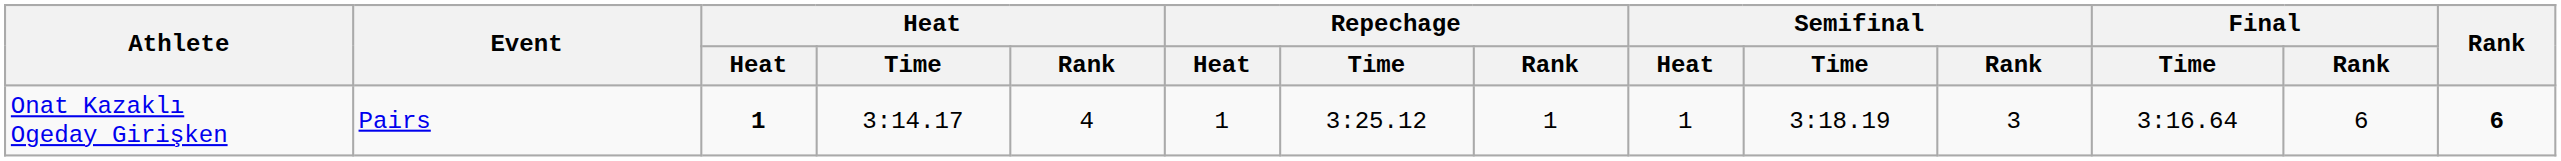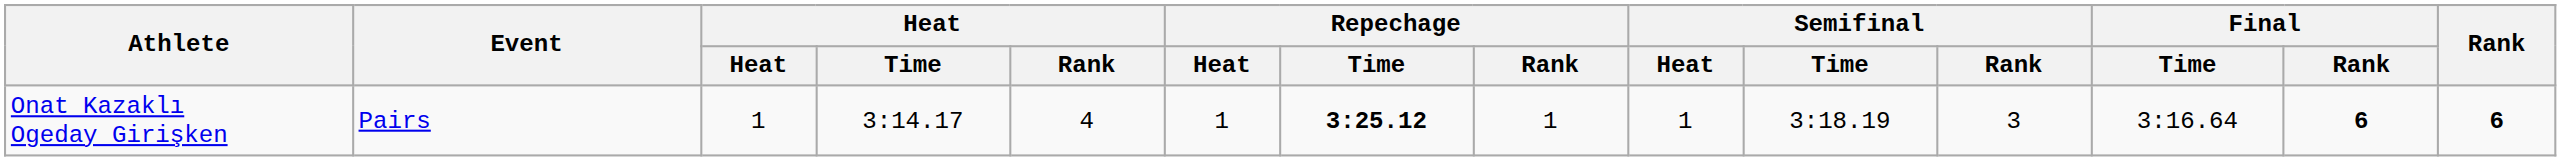Onat Kazaklı Ogeday Girişken | Heat: bold -> normal
Onat Kazaklı Ogeday Girişken | Repechage / Time: normal -> bold
Onat Kazaklı Ogeday Girişken | Final / Rank: normal -> bold
